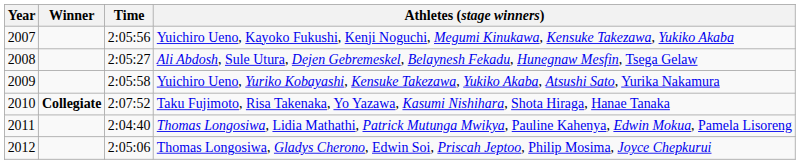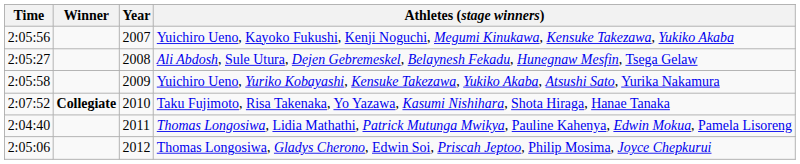columns swapped: Year <-> Time
